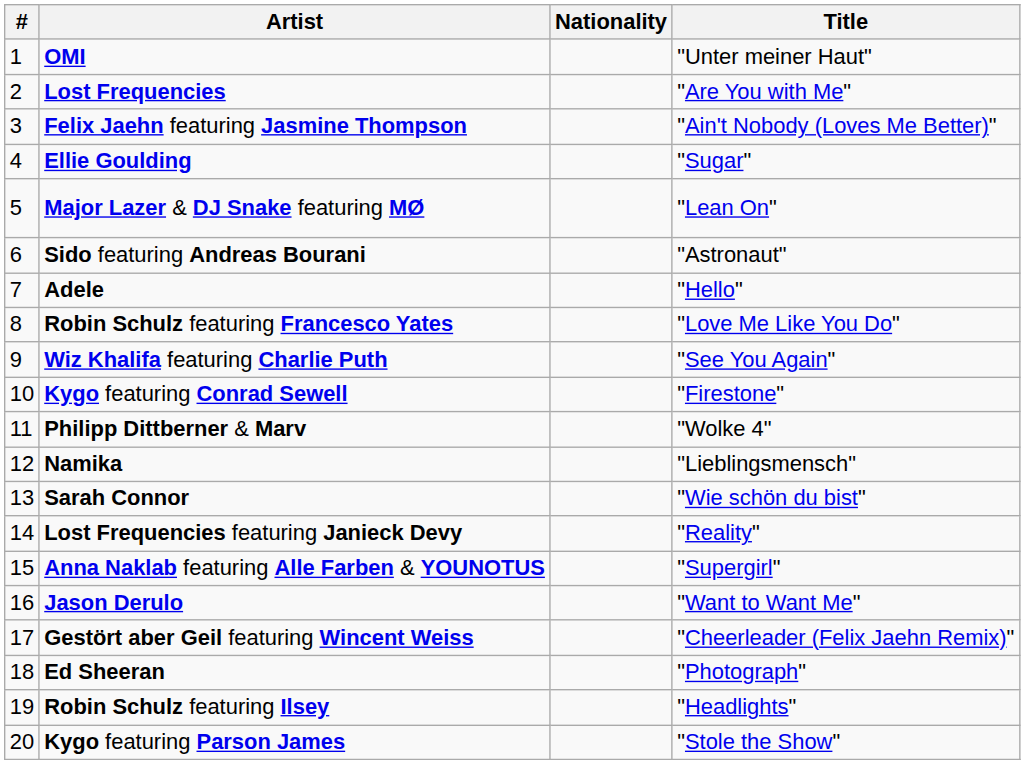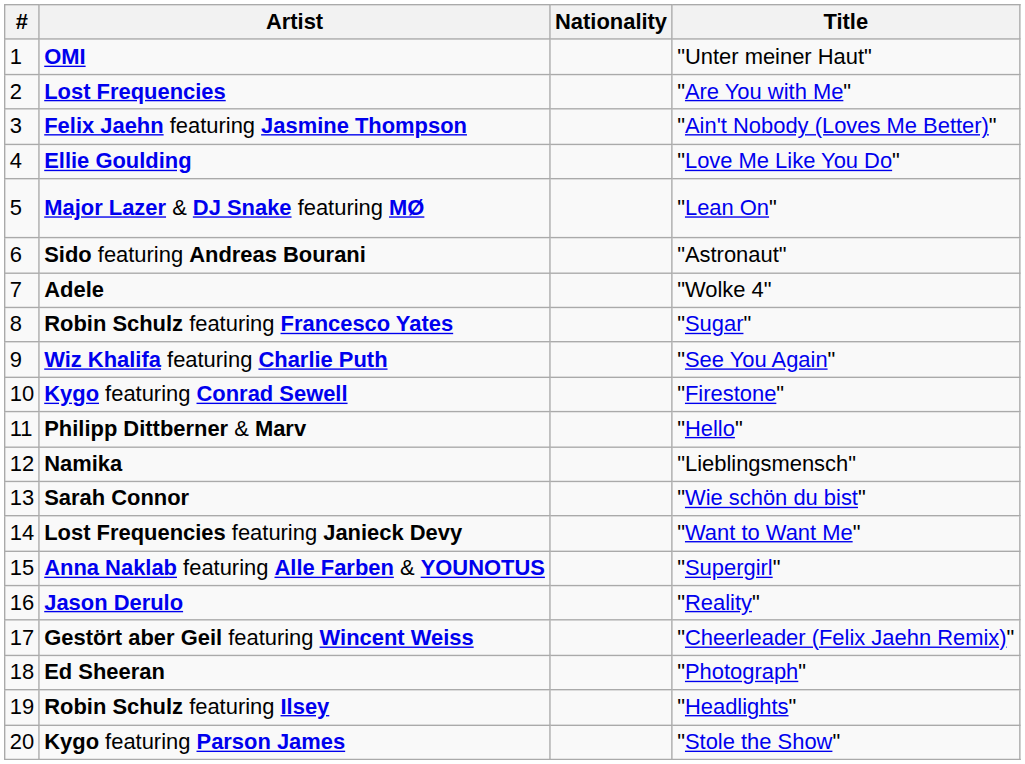Ellie Goulding | Title: "Sugar" -> "Love Me Like You Do"
Adele | Title: "Hello" -> "Wolke 4"
Robin Schulz featuring Francesco Yates | Title: "Love Me Like You Do" -> "Sugar"
Philipp Dittberner & Marv | Title: "Wolke 4" -> "Hello"
Lost Frequencies featuring Janieck Devy | Title: "Reality" -> "Want to Want Me"
Jason Derulo | Title: "Want to Want Me" -> "Reality"
